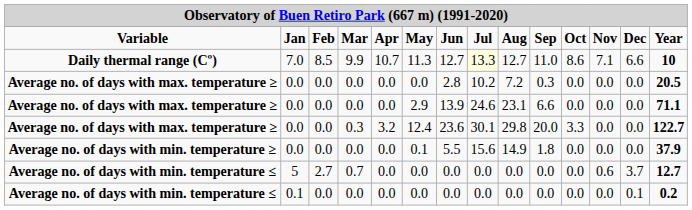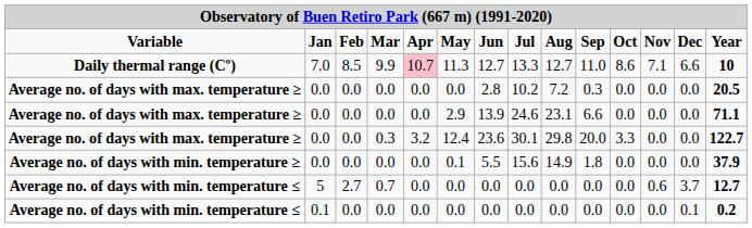Daily thermal range (Cº) | column 5: no background -> pink background
Daily thermal range (Cº) | column 8: lightyellow background -> no background
